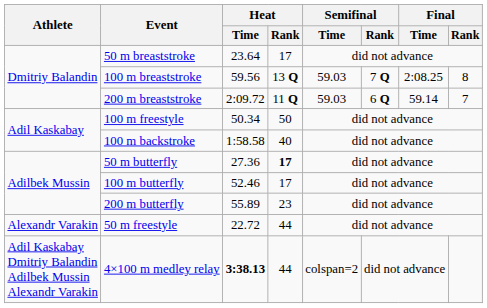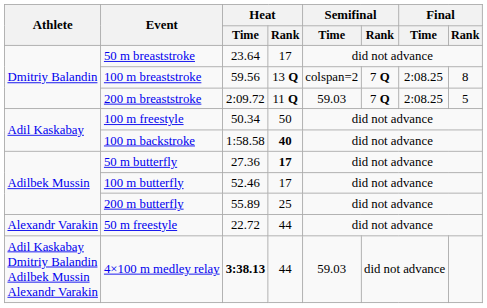100 m breaststroke | Semifinal / Time: 59.03 -> colspan=2
200 m breaststroke | Semifinal / Rank: 6 Q -> 7 Q
200 m breaststroke | Final / Time: 59.14 -> 2:08.25
200 m breaststroke | Final / Rank: 7 -> 5
100 m backstroke | Heat / Rank: normal -> bold
200 m butterfly | Heat / Rank: 23 -> 25
4×100 m medley relay | Semifinal / Time: colspan=2 -> 59.03
